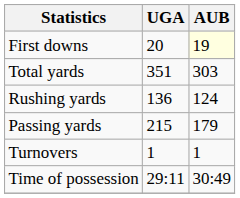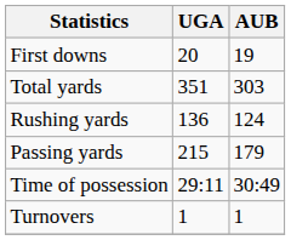First downs | AUB: lightyellow background -> no background
rows swapped: Turnovers <-> Time of possession
